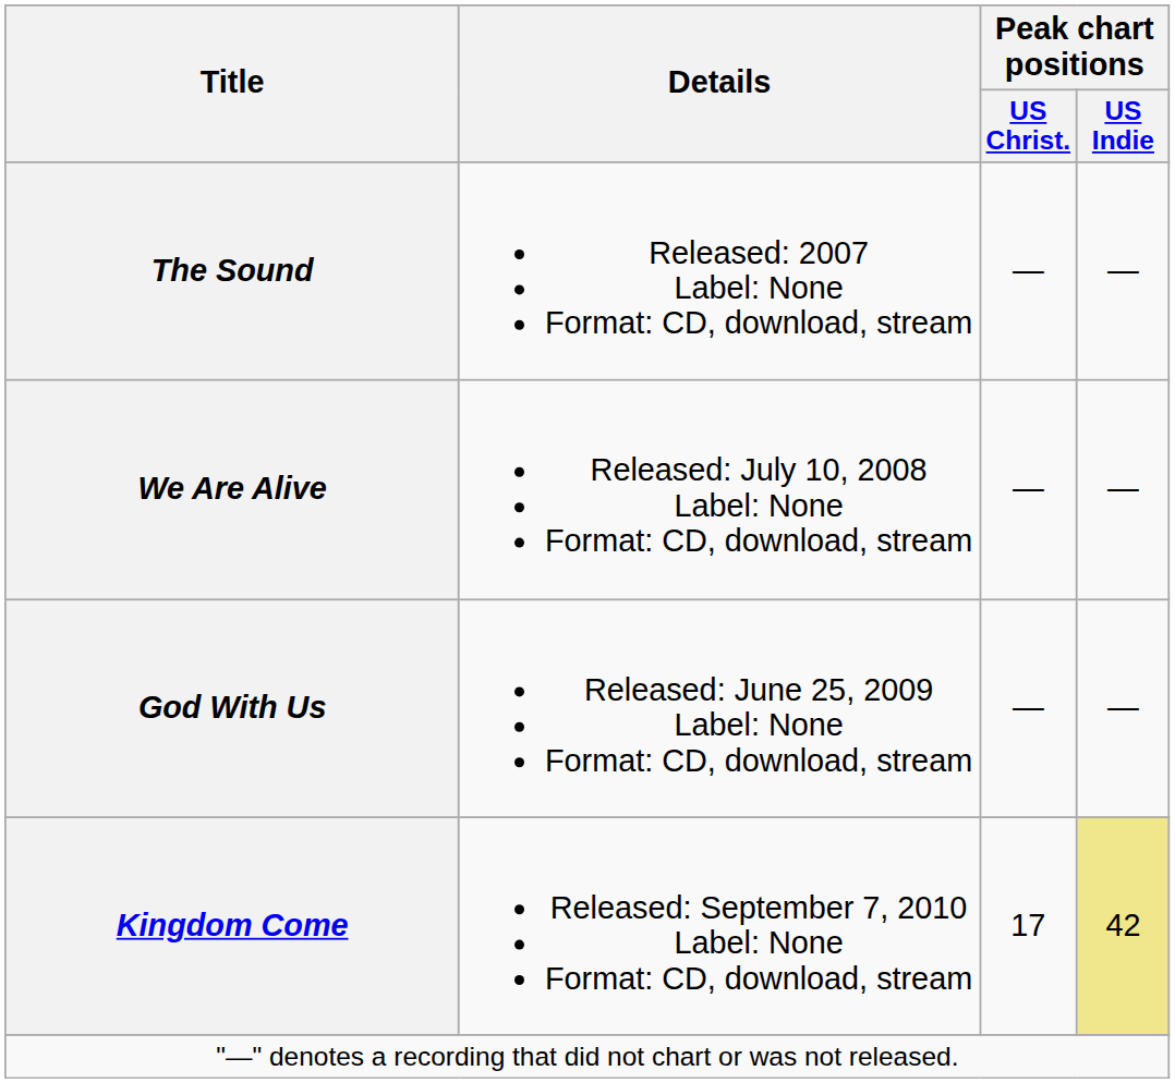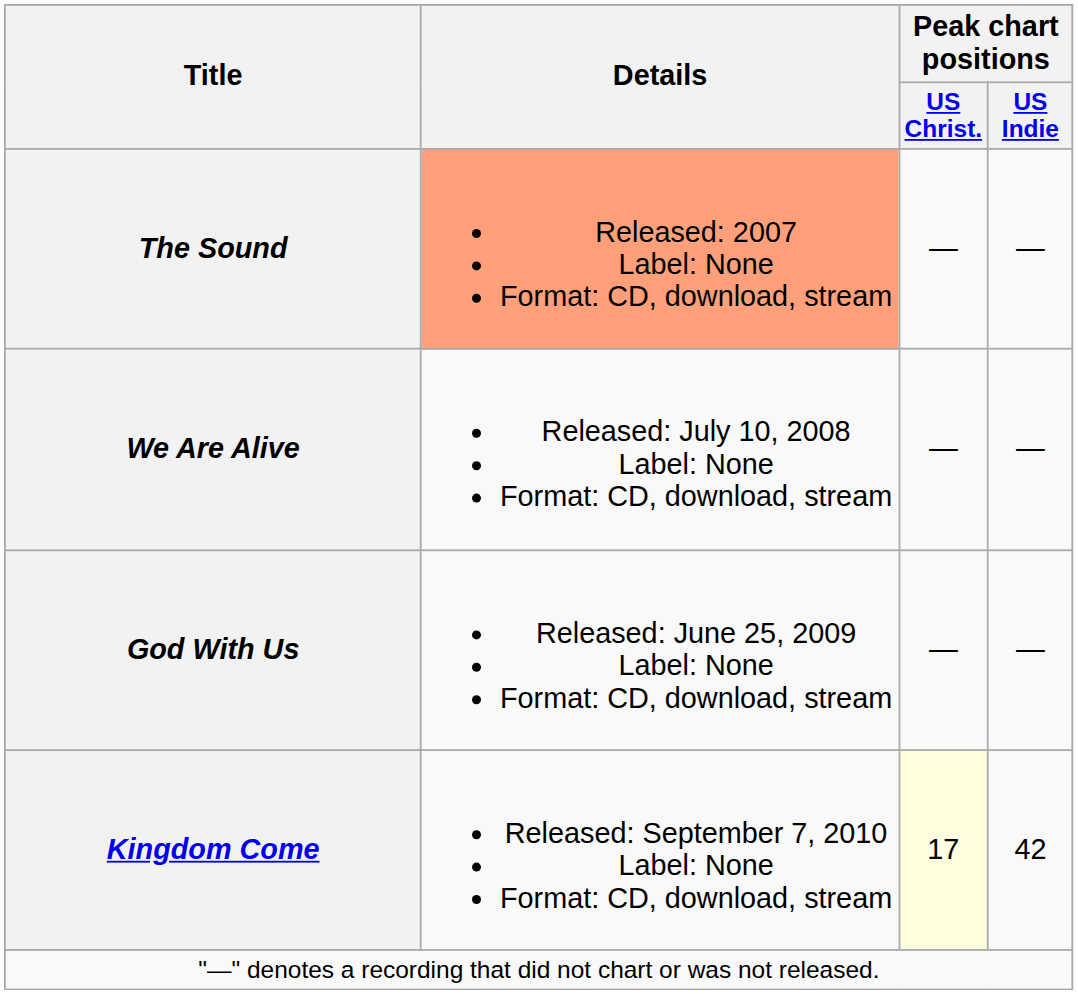The Sound | Details: no background -> lightsalmon background
Kingdom Come | Peak chart positions / US Christ.: no background -> lightyellow background
Kingdom Come | Peak chart positions / US Indie: khaki background -> no background
